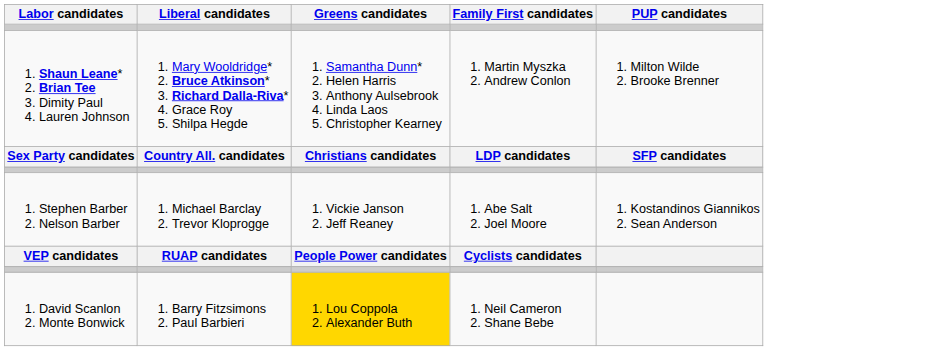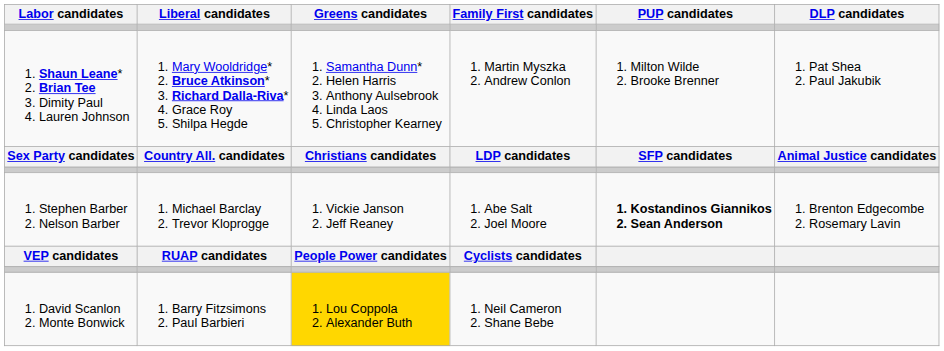+ column: DLP candidates | Pat Shea Paul Jakubik | Animal Justice candidates | Brenton Edgecombe Rosemary Lavin
Stephen Barber Nelson Barber | PUP candidates: normal -> bold
